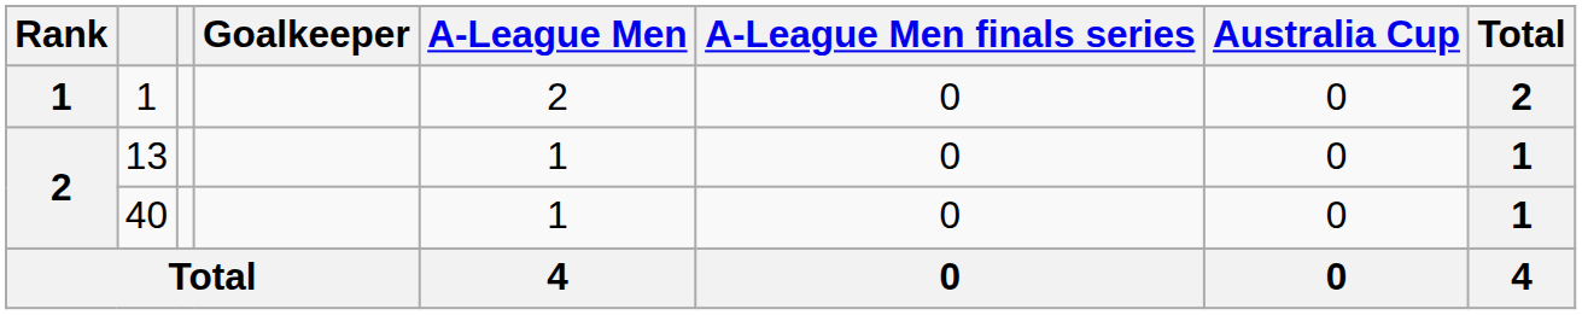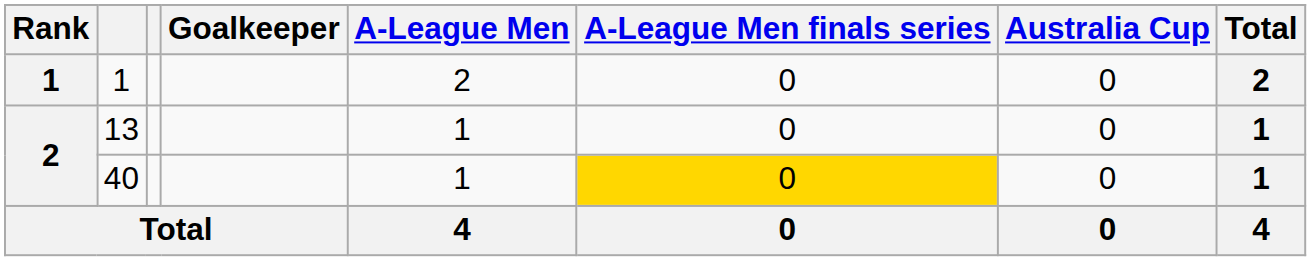40 | A-League Men finals series: no background -> gold background
